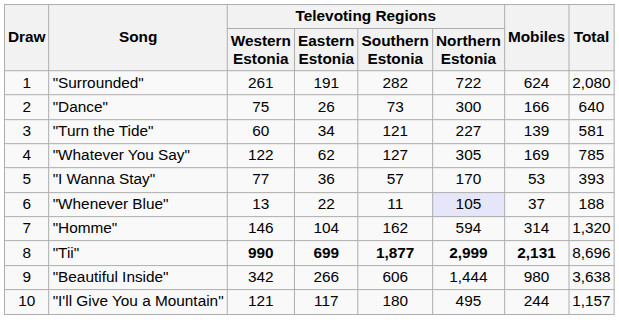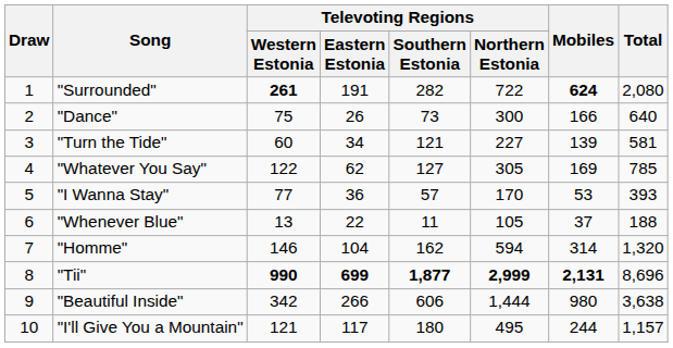"Surrounded" | Televoting Regions / Western Estonia: normal -> bold
"Surrounded" | Mobiles: normal -> bold
"Whenever Blue" | Televoting Regions / Northern Estonia: lavender background -> no background
